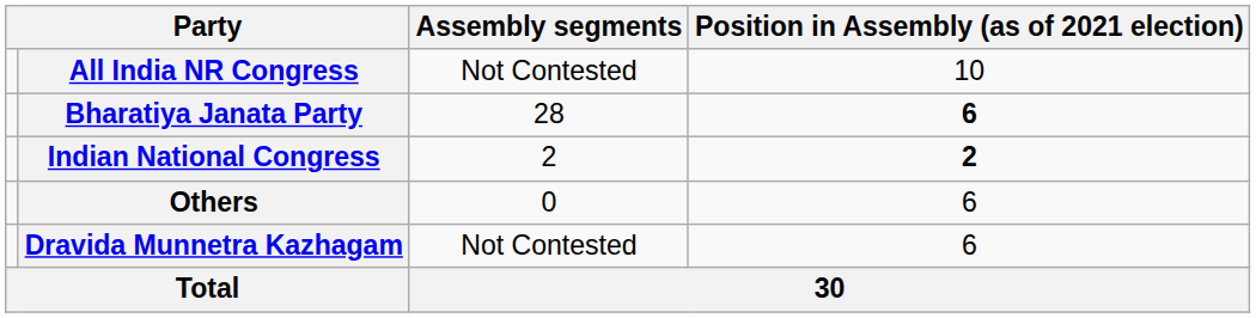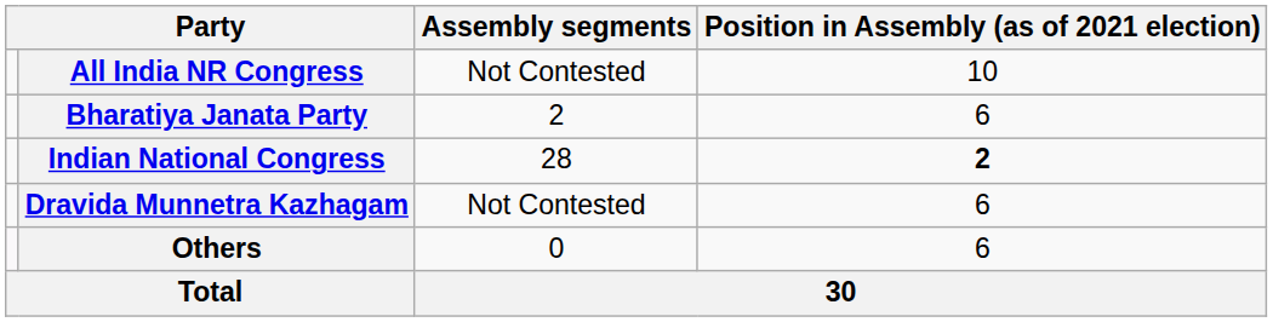Bharatiya Janata Party | Assembly segments: 28 -> 2
Bharatiya Janata Party | Position in Assembly (as of 2021 election): bold -> normal
Indian National Congress | Assembly segments: 2 -> 28
rows swapped: Dravida Munnetra Kazhagam <-> Others
